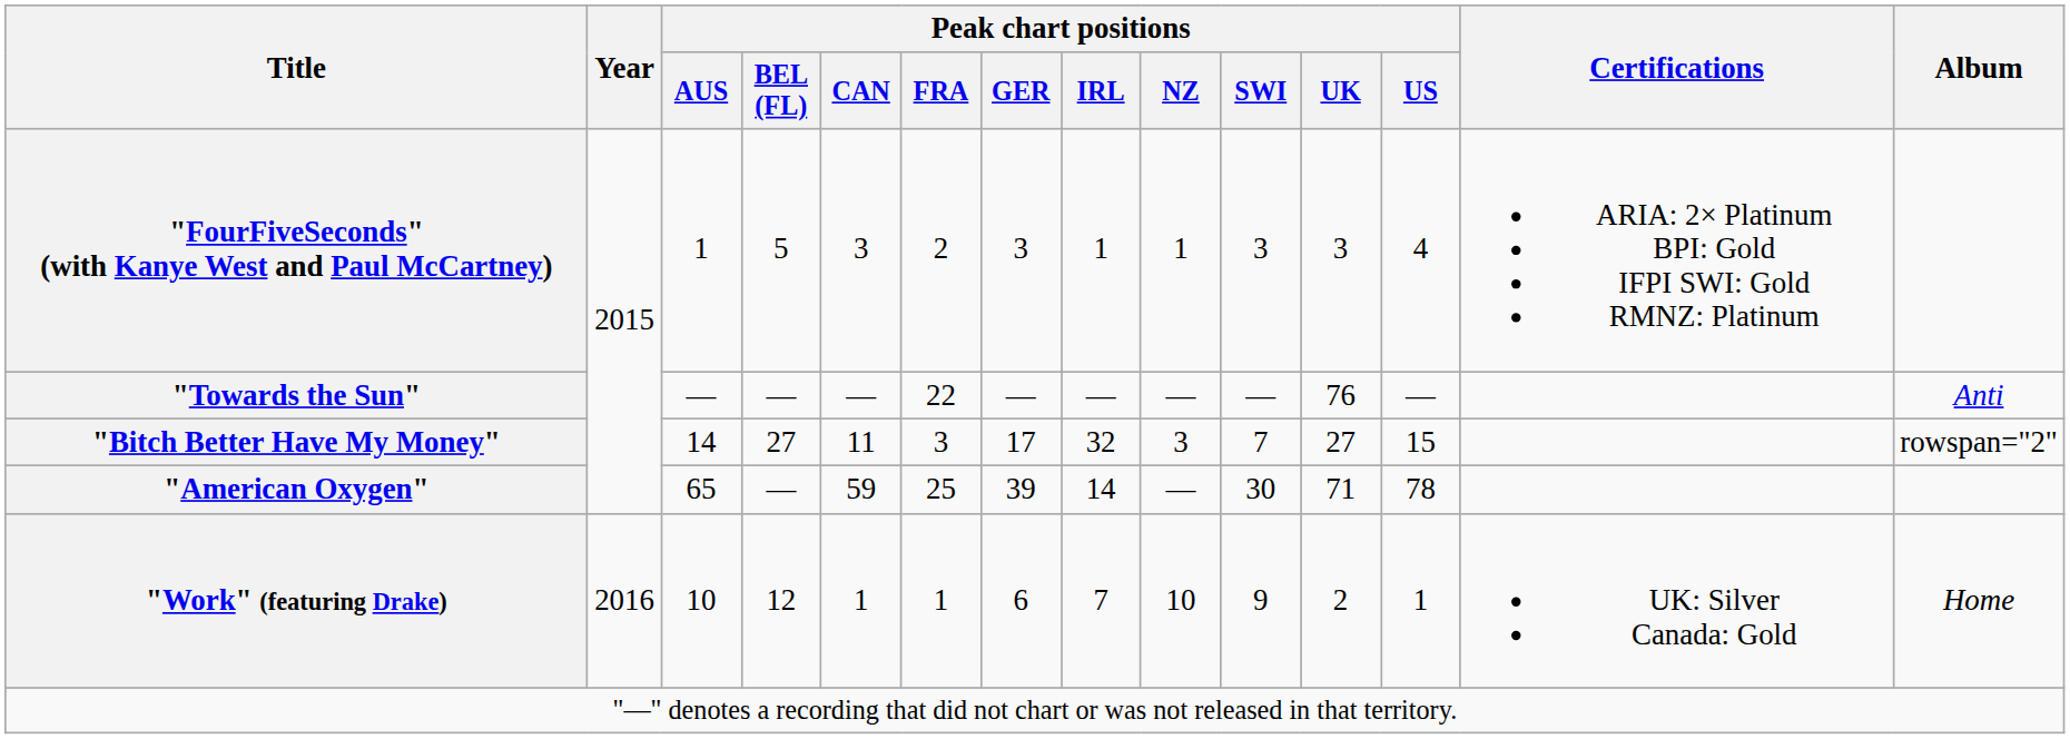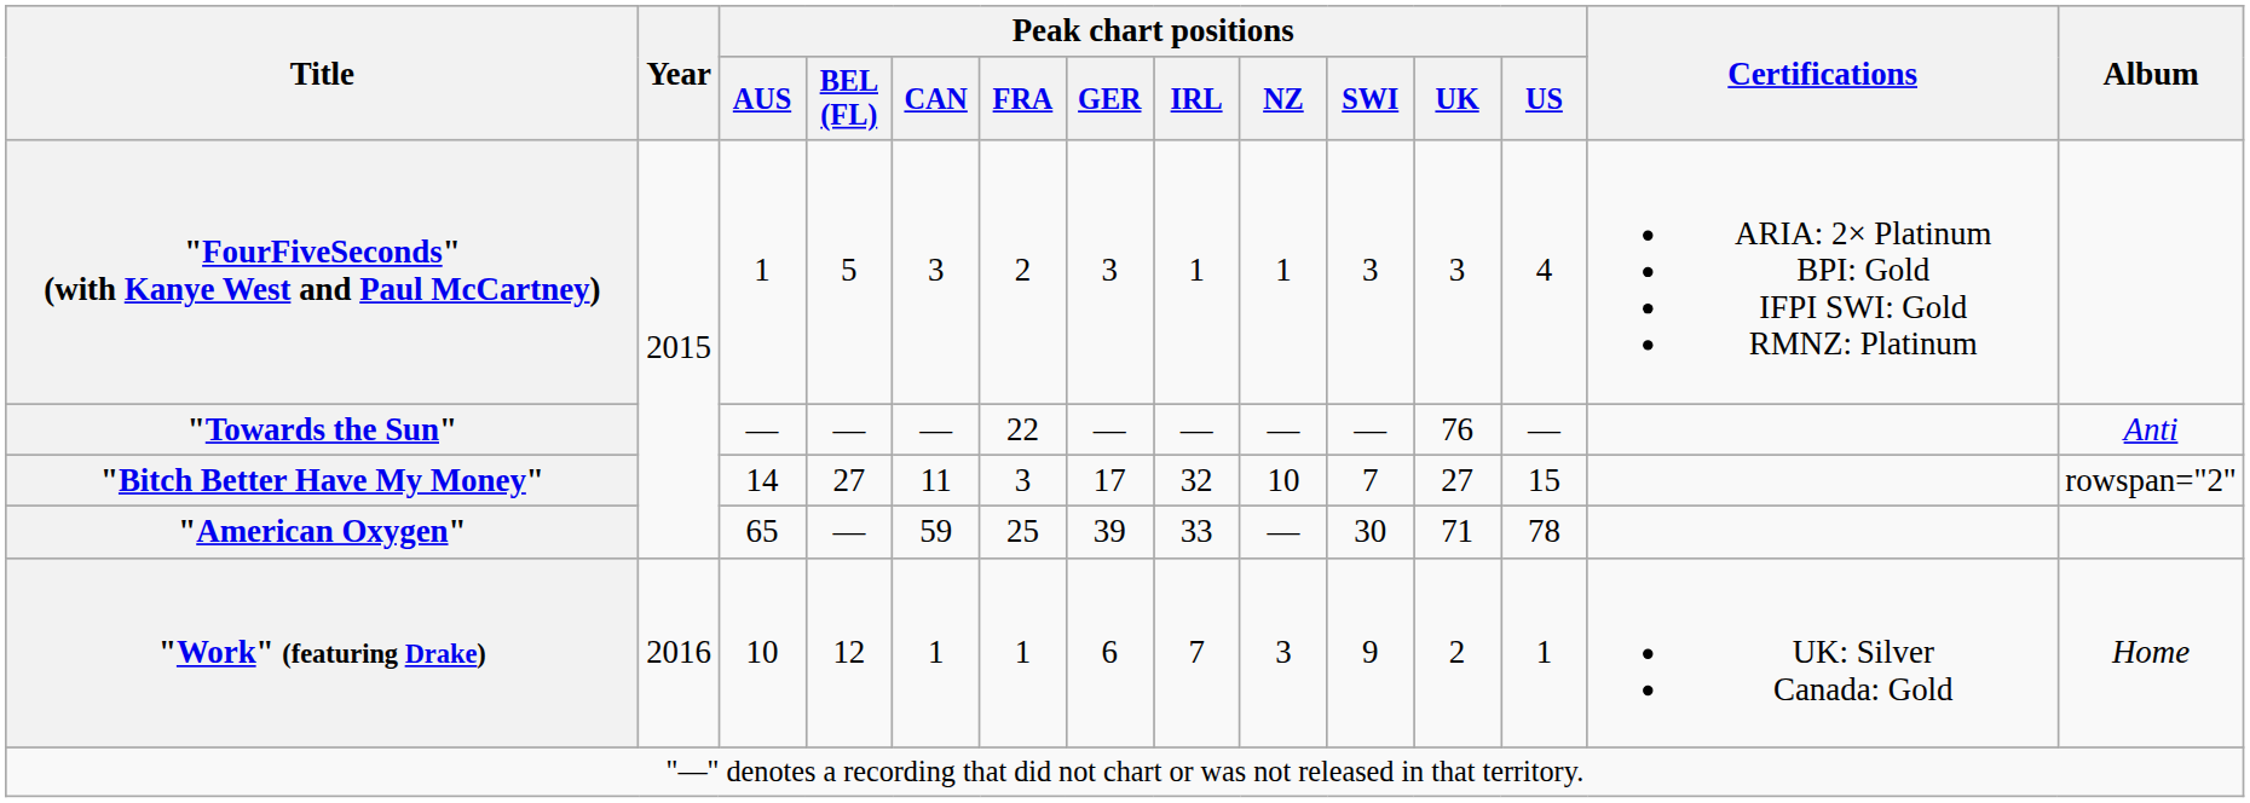"Bitch Better Have My Money" | Peak chart positions / NZ: 3 -> 10
"American Oxygen" | Peak chart positions / IRL: 14 -> 33
"Work" (featuring Drake) | Peak chart positions / NZ: 10 -> 3
